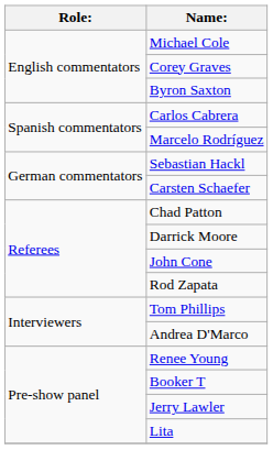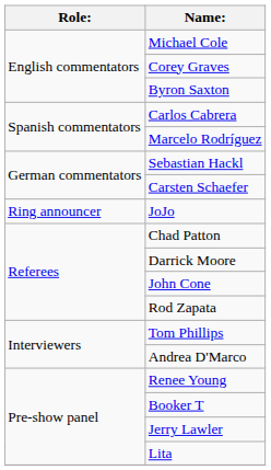+ row: Ring announcer | JoJo
